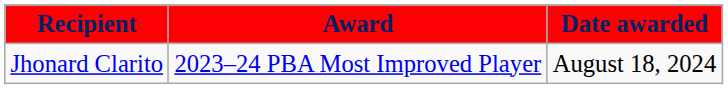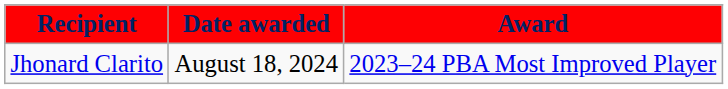columns swapped: Award <-> Date awarded
